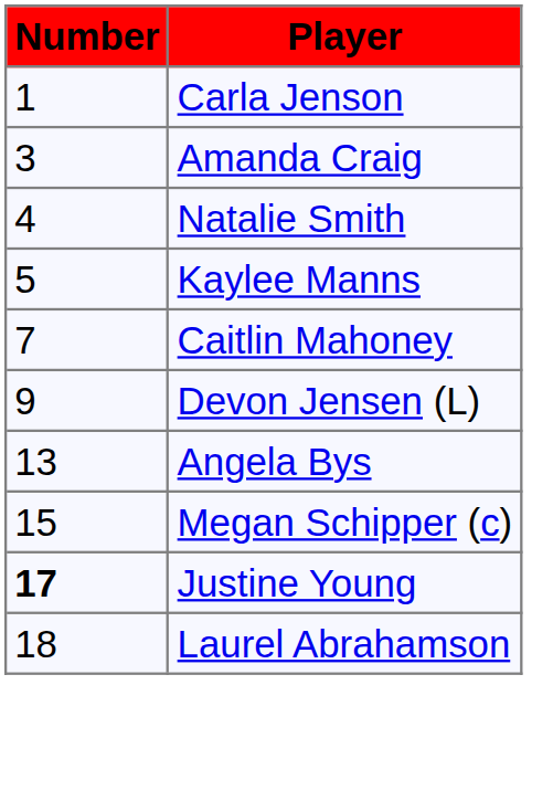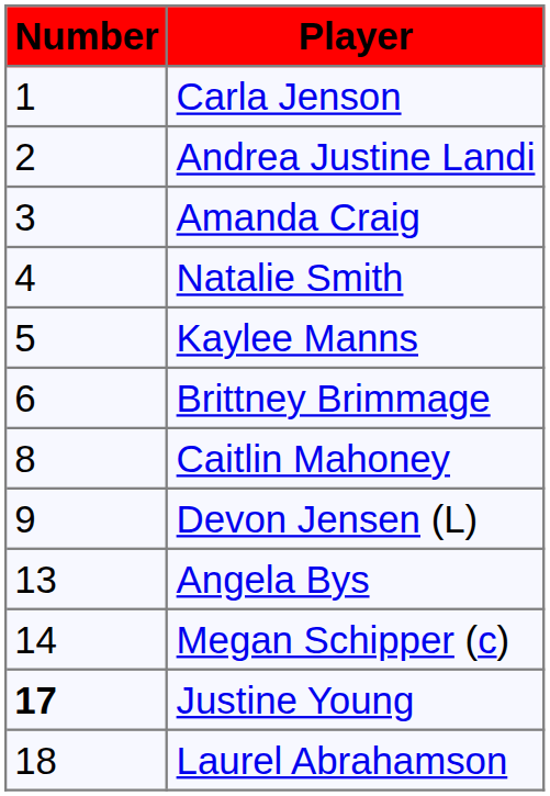+ row: 2 | Andrea Justine Landi
+ row: 6 | Brittney Brimmage
Caitlin Mahoney | Number: 7 -> 8
Megan Schipper (c) | Number: 15 -> 14
